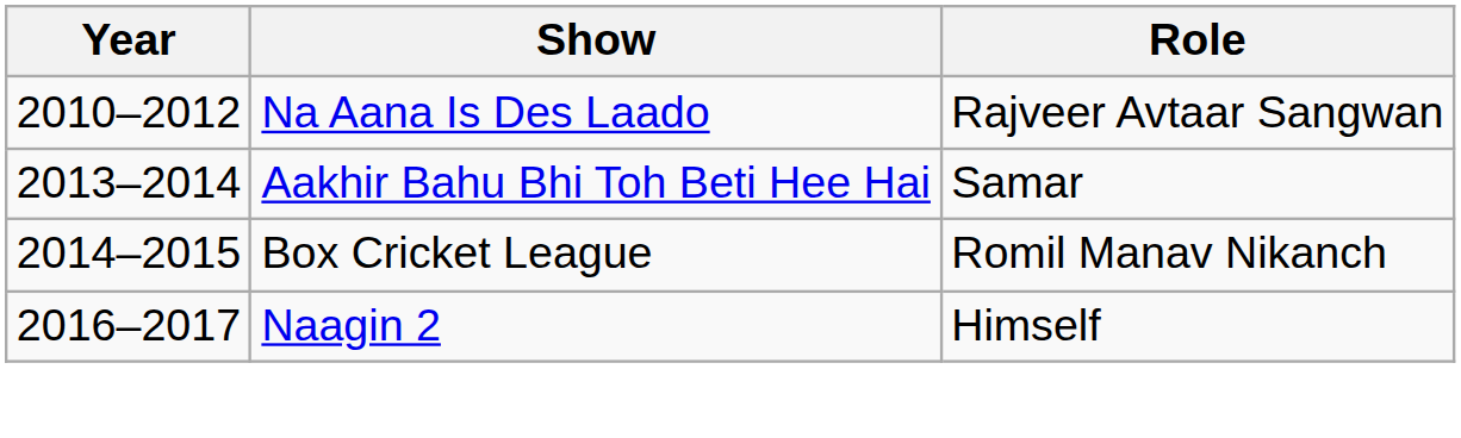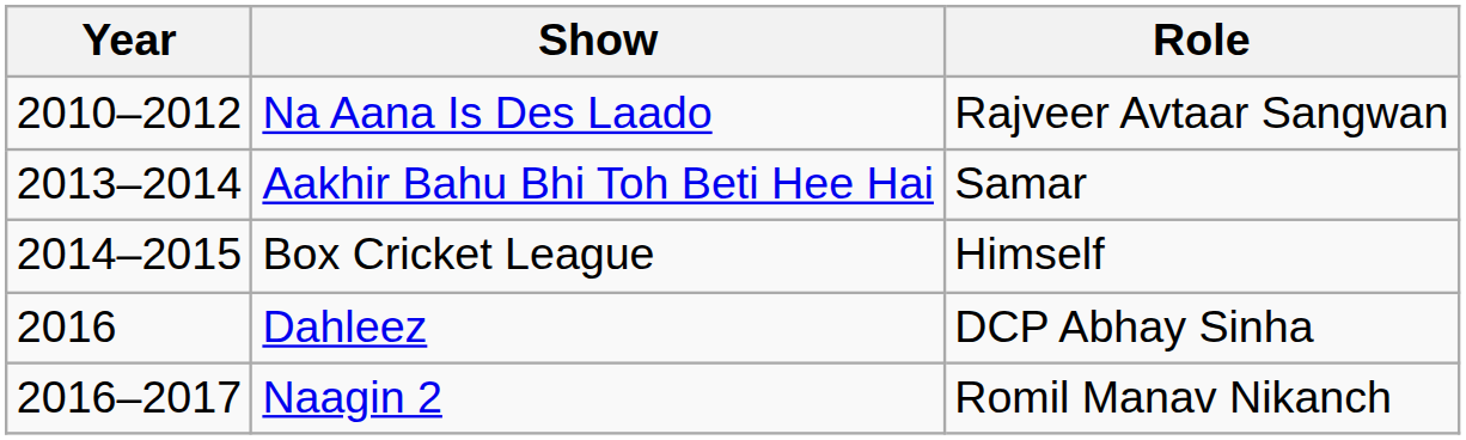Box Cricket League | Role: Romil Manav Nikanch -> Himself
+ row: 2016 | Dahleez | DCP Abhay Sinha
Naagin 2 | Role: Himself -> Romil Manav Nikanch
